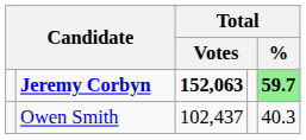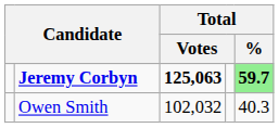Jeremy Corbyn | column 3: 152,063 -> 125,063
Owen Smith | column 3: 102,437 -> 102,032
